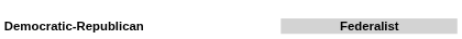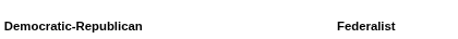Democratic-Republican | 28: lightgrey background -> no background
